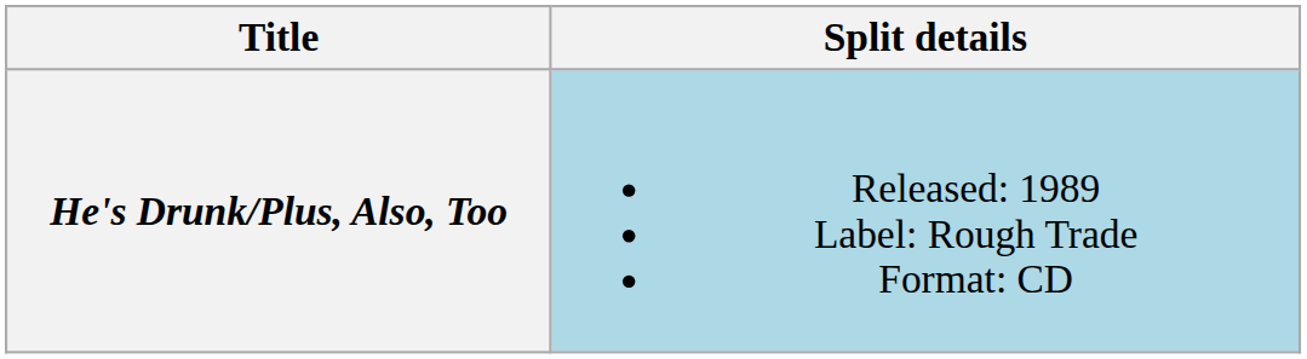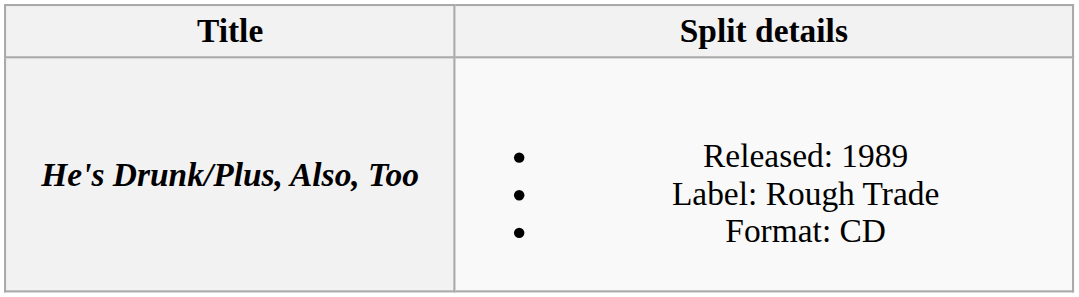He's Drunk/Plus, Also, Too | Split details: lightblue background -> no background
